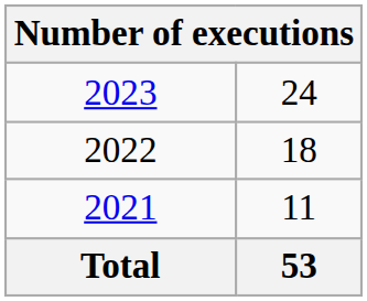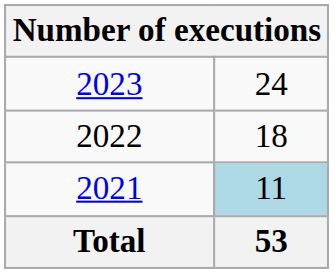2021 | column 2: no background -> lightblue background
